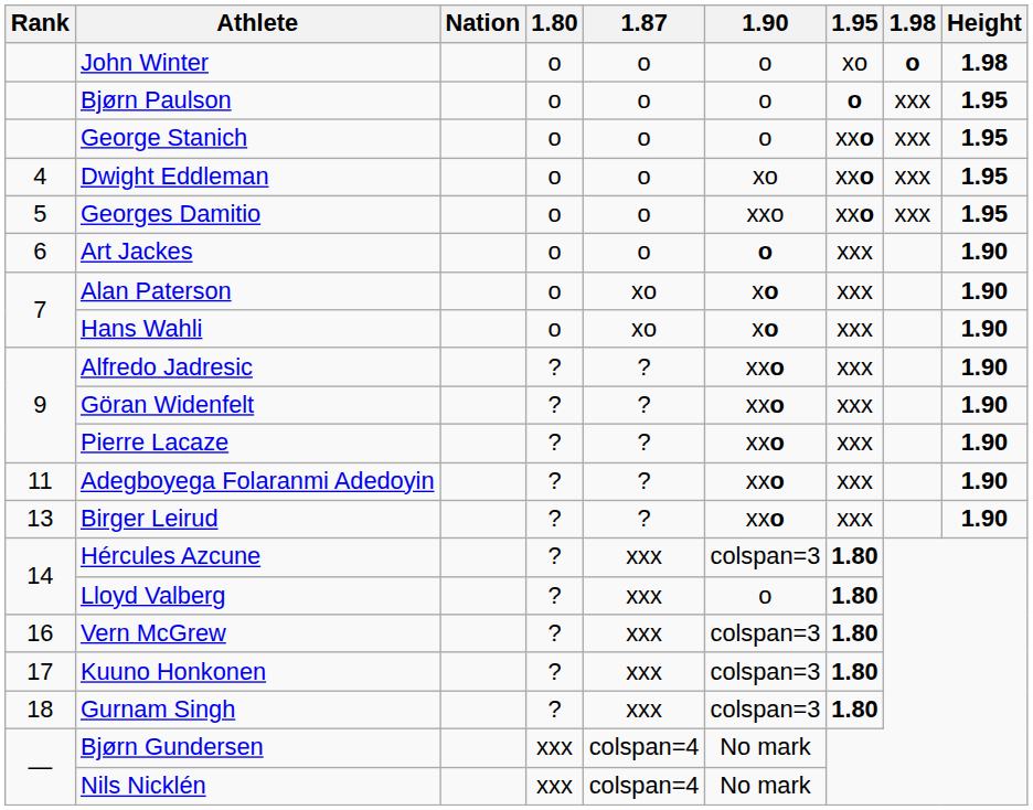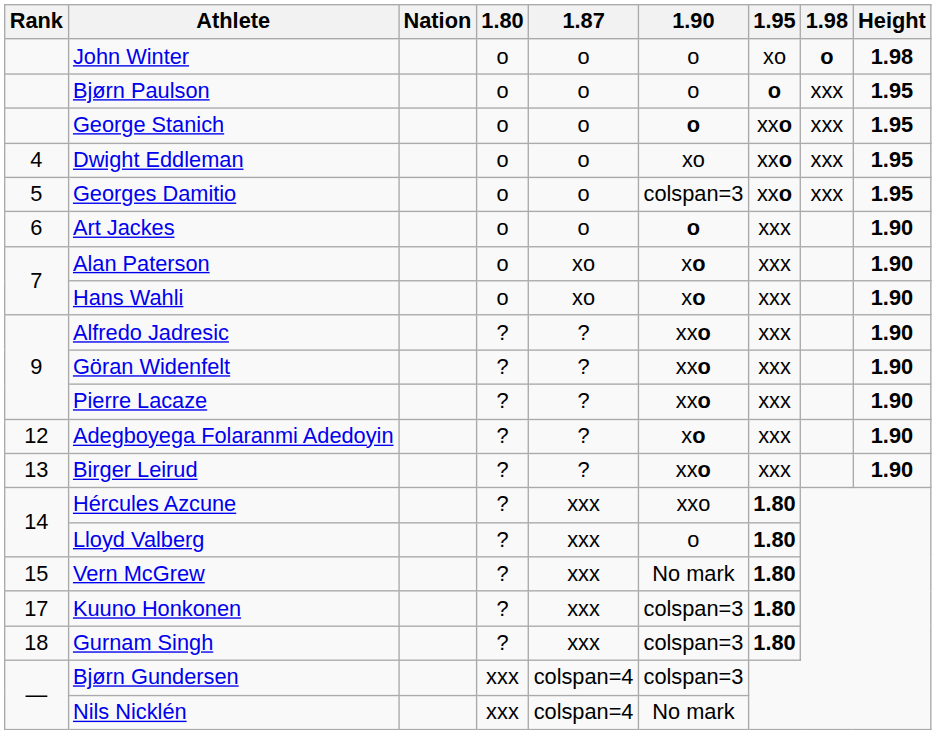George Stanich | 1.90: normal -> bold
Georges Damitio | 1.90: xxo -> colspan=3
Adegboyega Folaranmi Adedoyin | Rank: 11 -> 12
Adegboyega Folaranmi Adedoyin | 1.90: xxo -> xo
Hércules Azcune | 1.90: colspan=3 -> xxo
Vern McGrew | Rank: 16 -> 15
Vern McGrew | 1.90: colspan=3 -> No mark
Bjørn Gundersen | 1.90: No mark -> colspan=3
